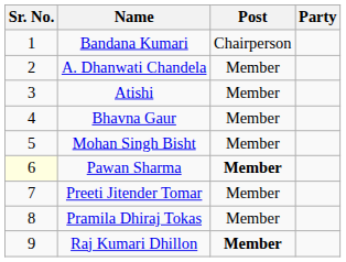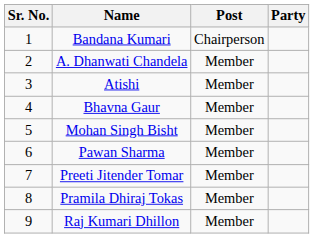Pawan Sharma | Sr. No.: lightyellow background -> no background
Pawan Sharma | Post: bold -> normal
Raj Kumari Dhillon | Post: bold -> normal
